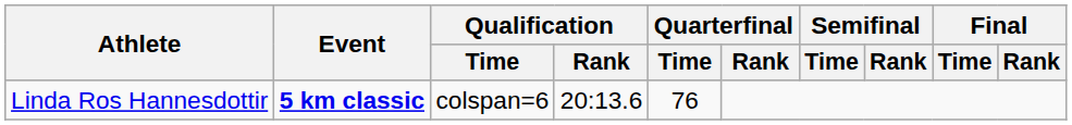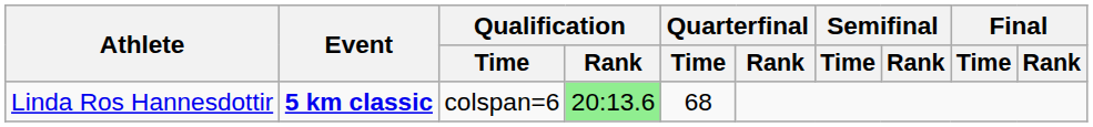Linda Ros Hannesdottir | Qualification / Rank: no background -> lightgreen background
Linda Ros Hannesdottir | Quarterfinal / Time: 76 -> 68
